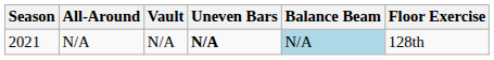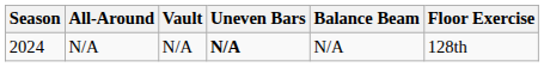row 2 | Season: 2021 -> 2024
row 2 | Balance Beam: lightblue background -> no background
